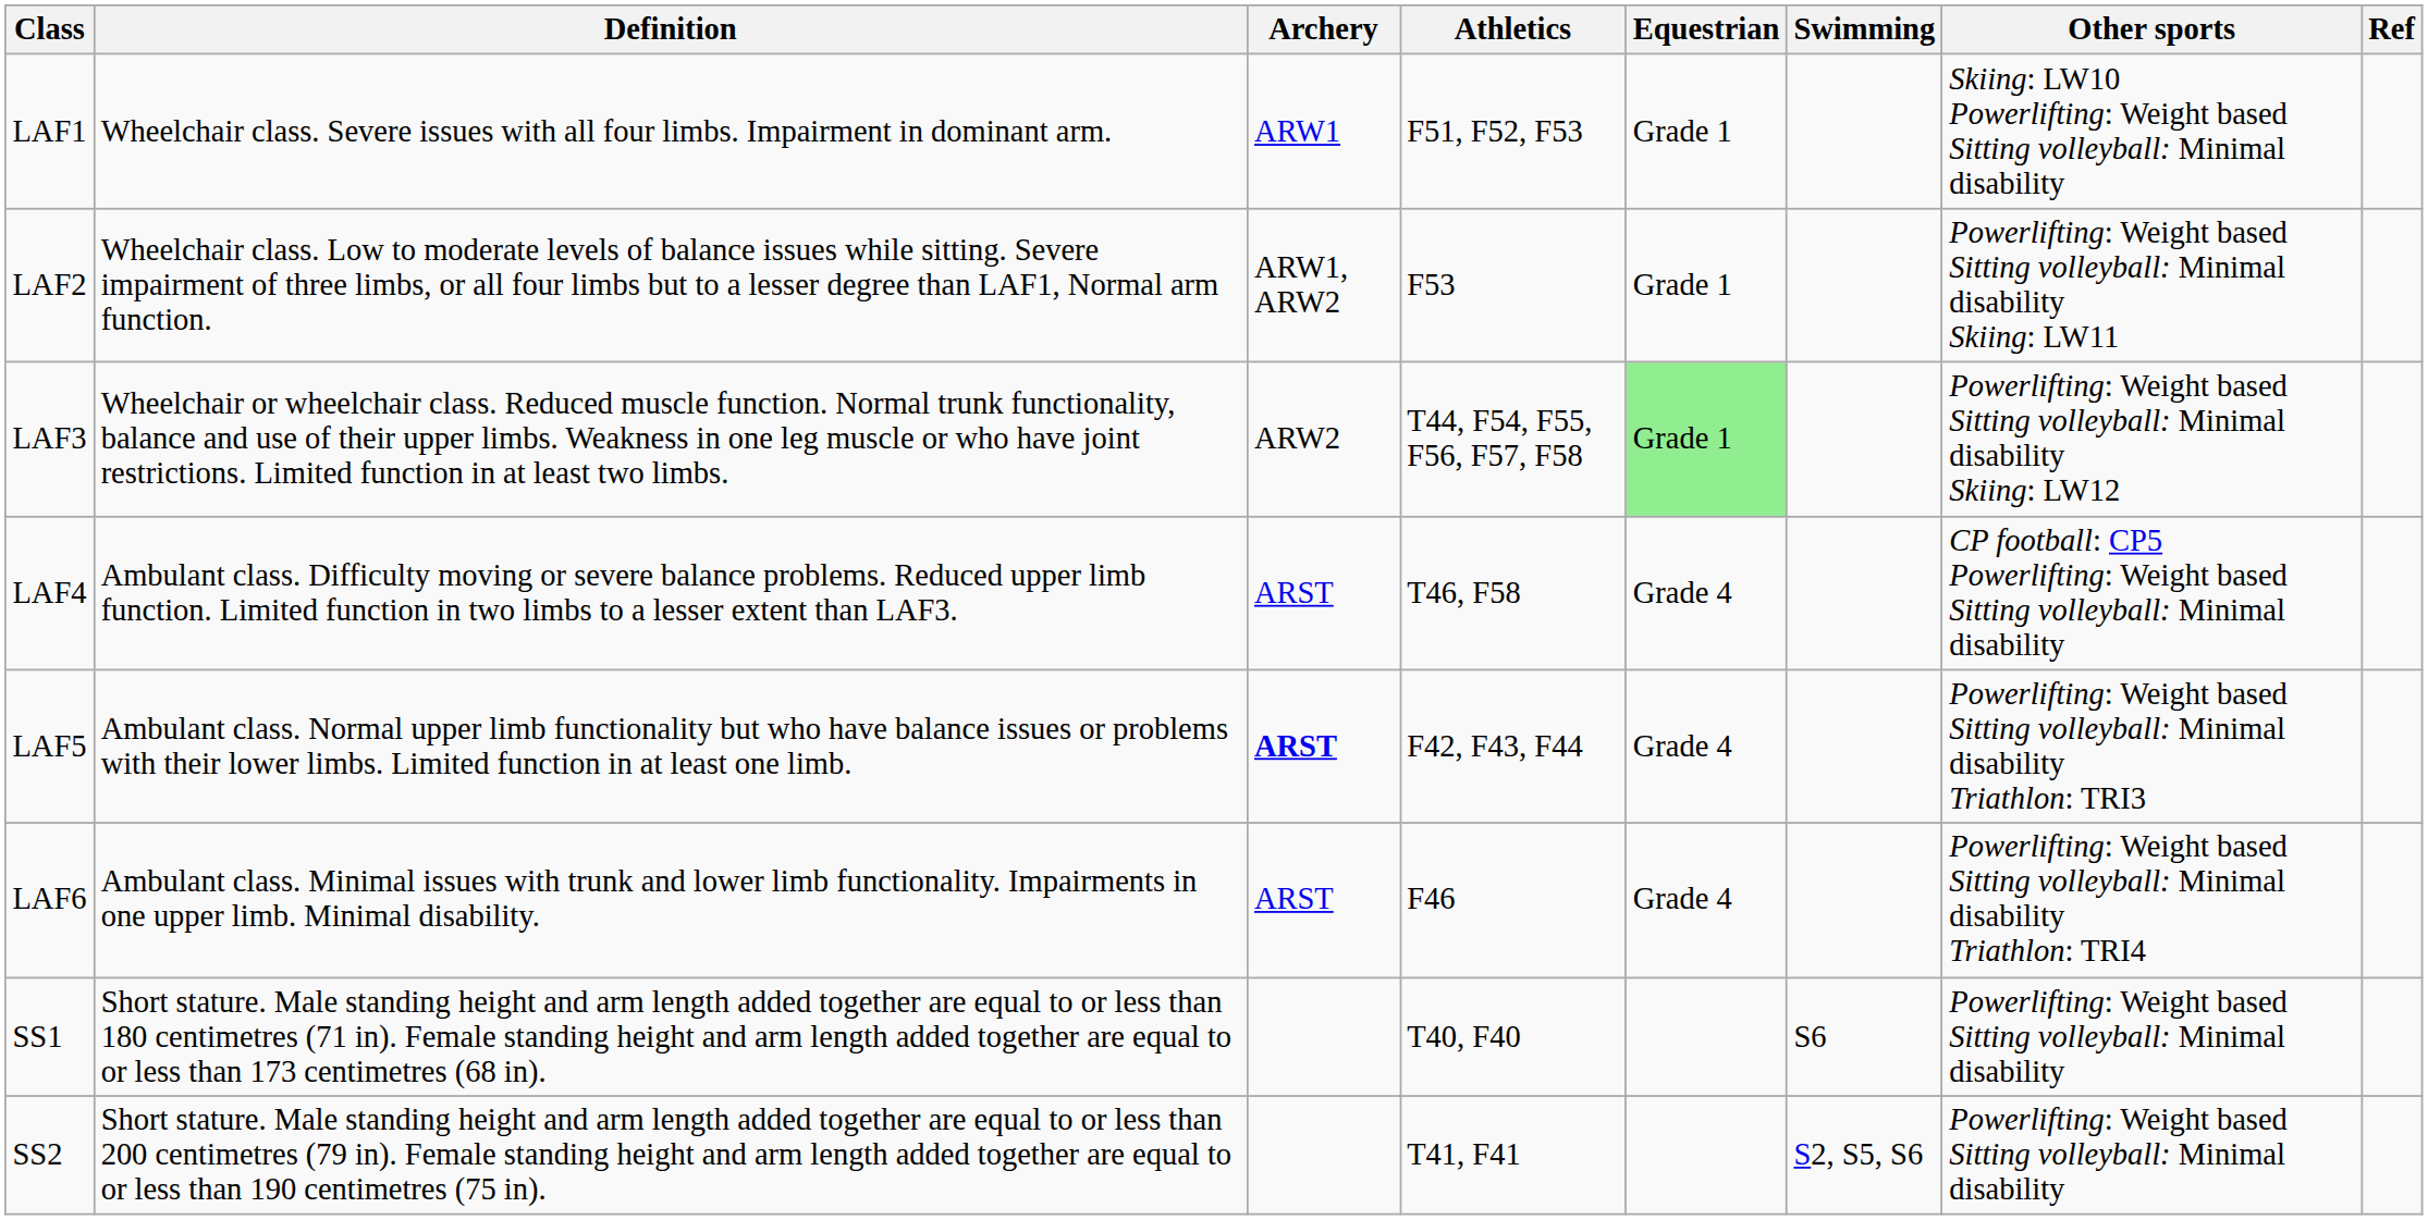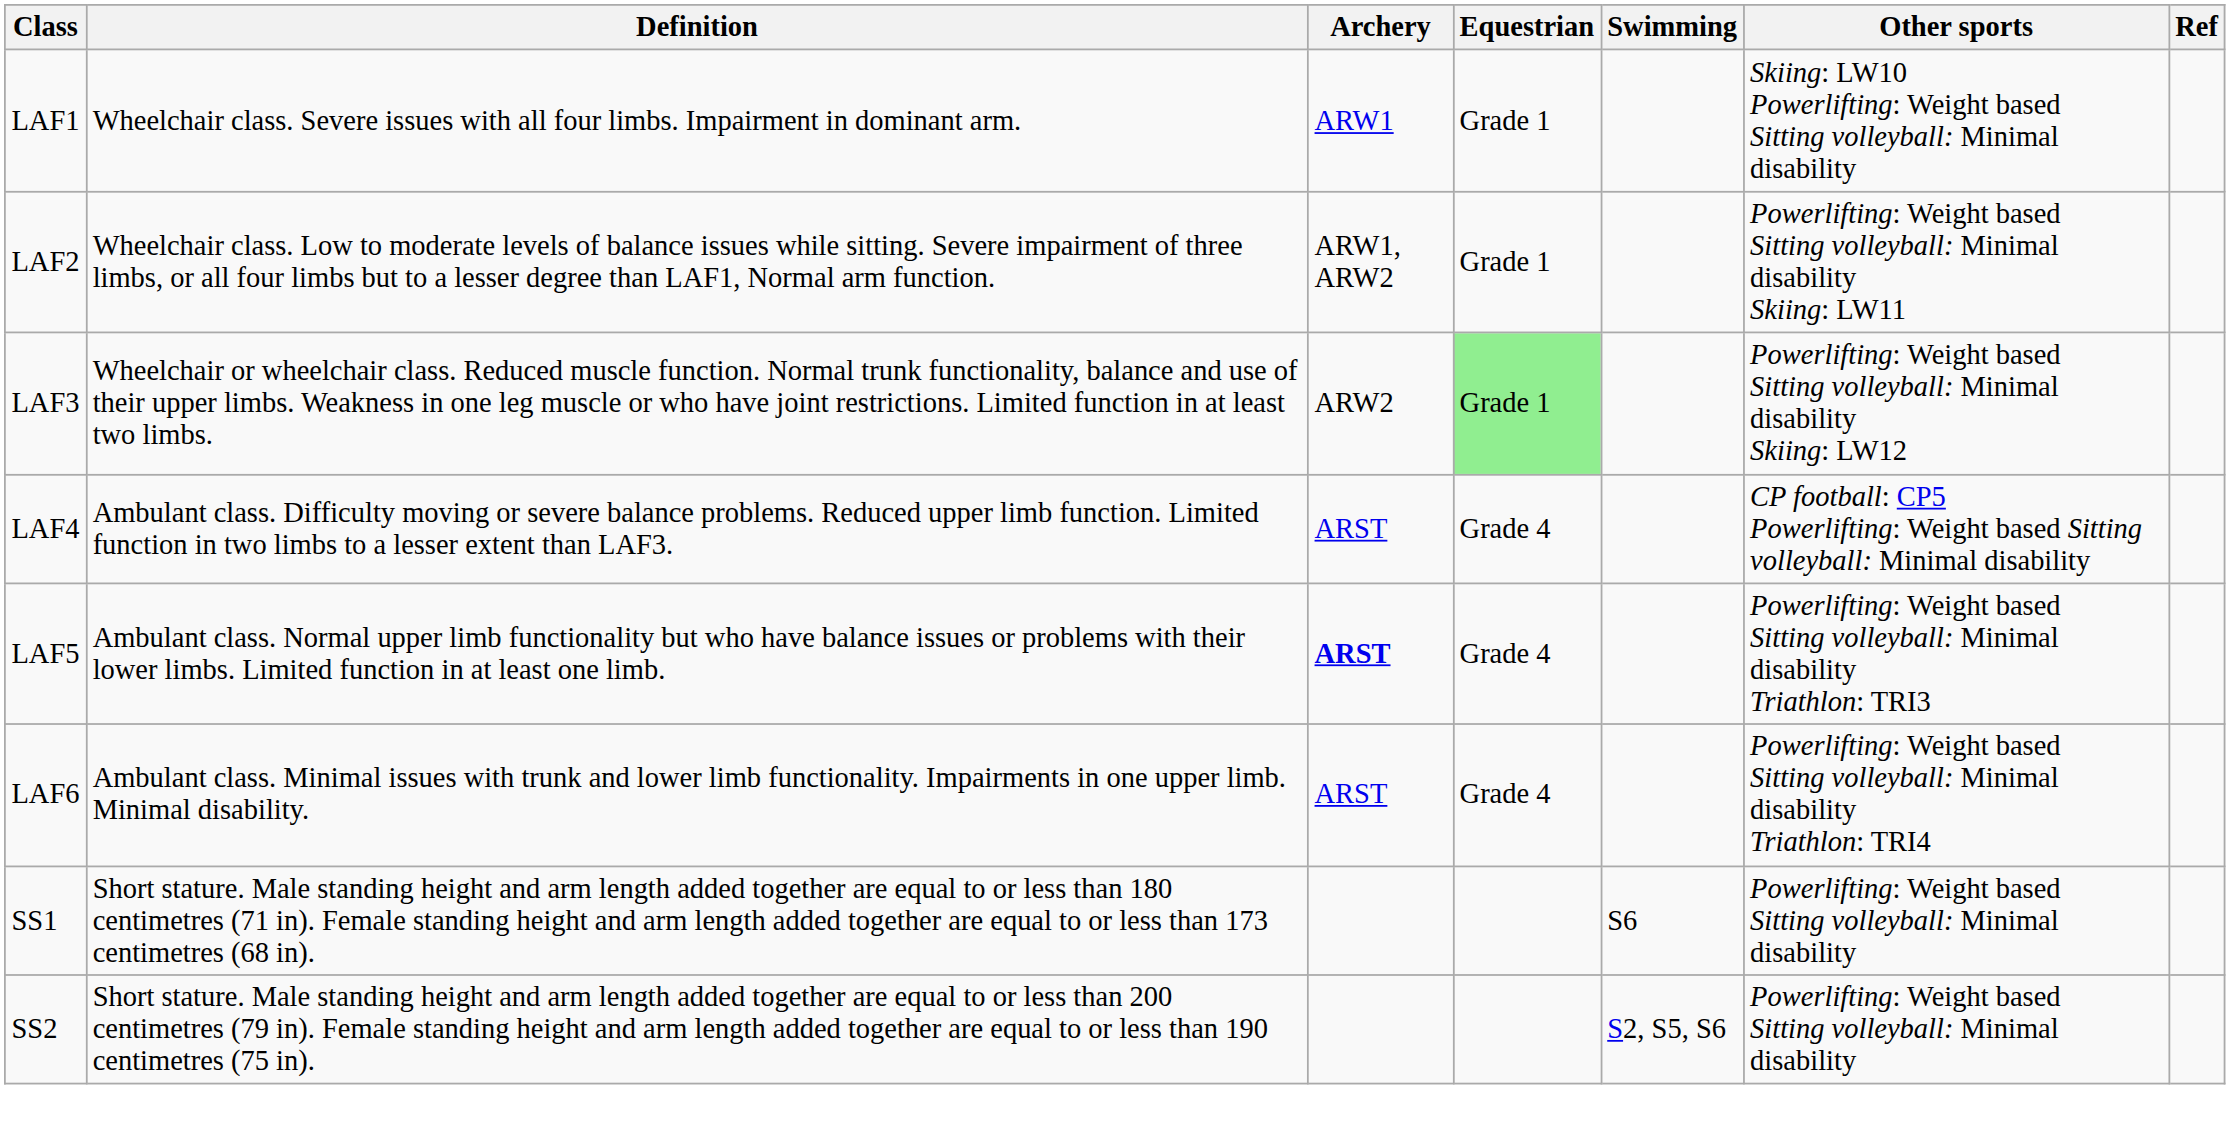- column: Athletics | F51, F52, F53 | F53 | T44, F54, F55, F56, F57, F58 | T46, F58 | F42, F43, F44 | F46 | T40, F40 | T41, F41
